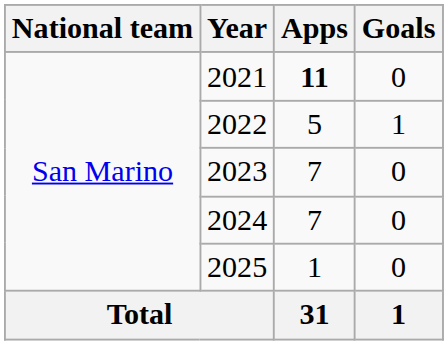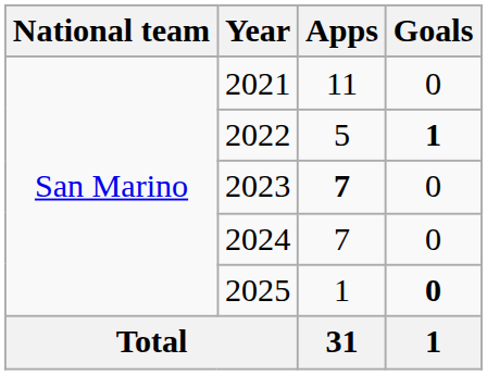2021 | Apps: bold -> normal
2022 | Goals: normal -> bold
2023 | Apps: normal -> bold
2025 | Goals: normal -> bold
